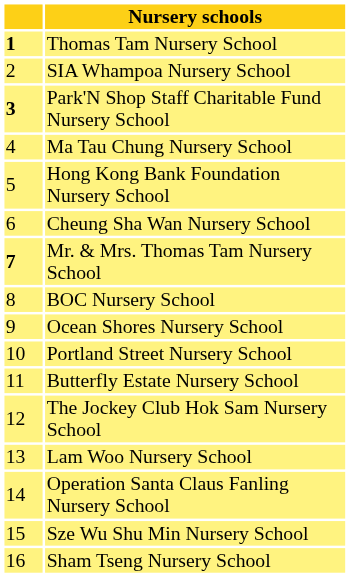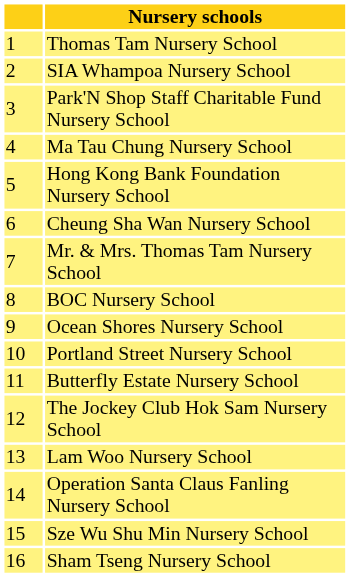Thomas Tam Nursery School | column 1: bold -> normal
Park'N Shop Staff Charitable Fund Nursery School | column 1: bold -> normal
Mr. & Mrs. Thomas Tam Nursery School | column 1: bold -> normal
